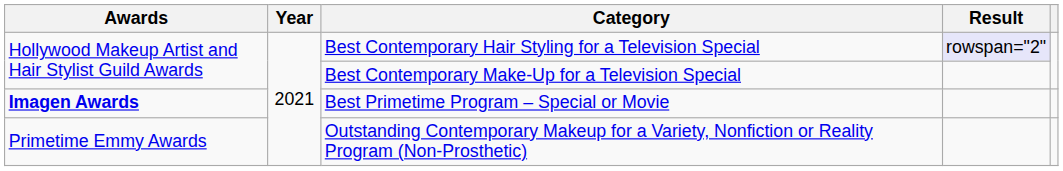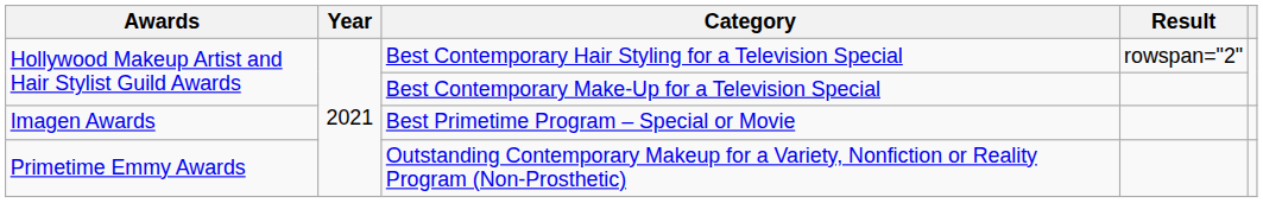Best Contemporary Hair Styling for a Television Special | Result: lavender background -> no background
Best Primetime Program – Special or Movie | Awards: bold -> normal
